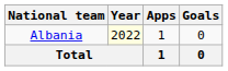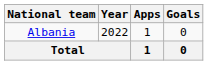Albania | Year: lightyellow background -> no background
